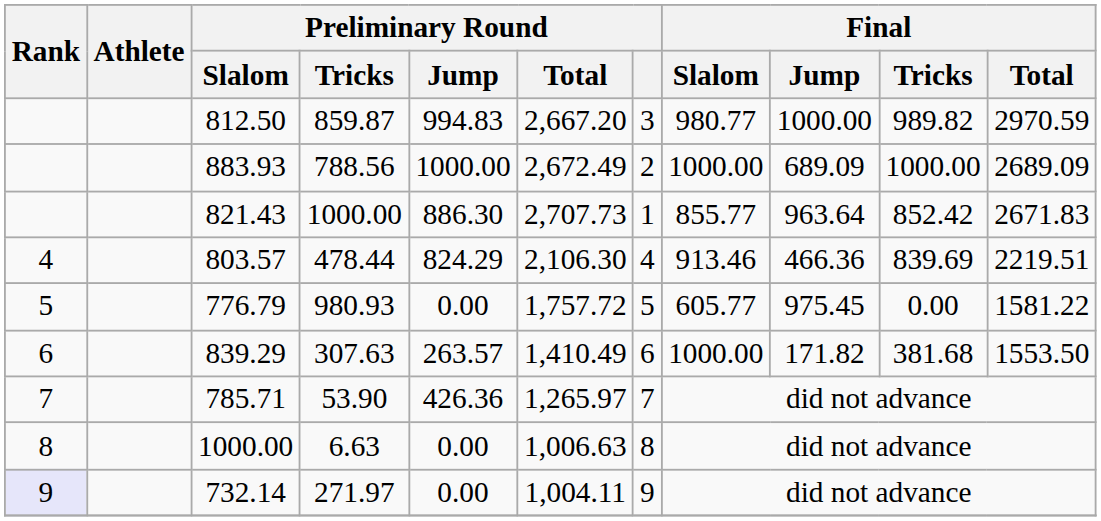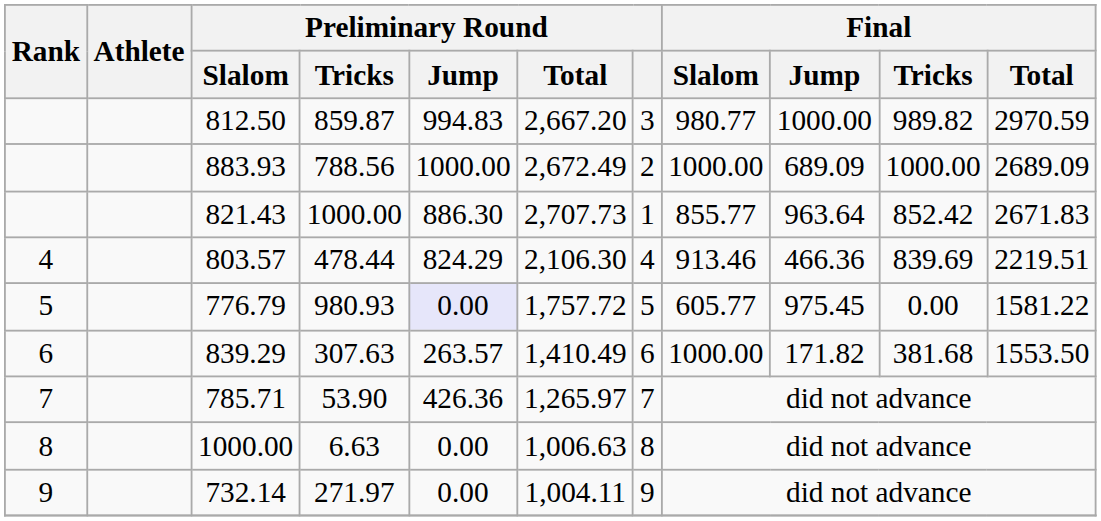776.79 | Preliminary Round / Jump: no background -> lavender background
732.14 | Rank: lavender background -> no background
